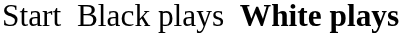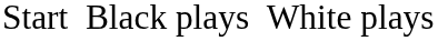Start | column 3: bold -> normal
